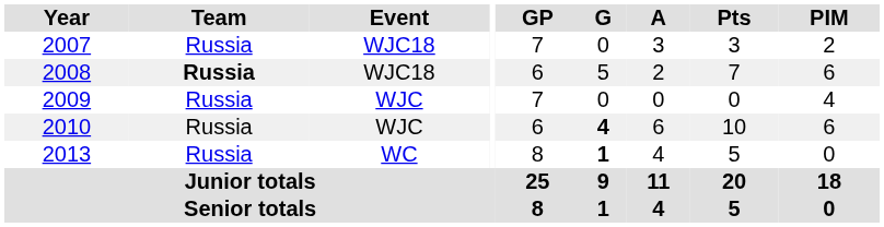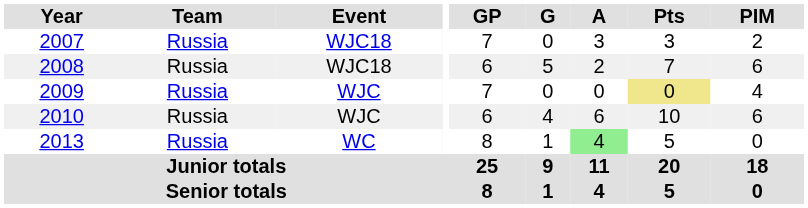2008 | Team: bold -> normal
2009 | Pts: no background -> khaki background
2010 | G: bold -> normal
2013 | G: bold -> normal
2013 | A: no background -> lightgreen background
